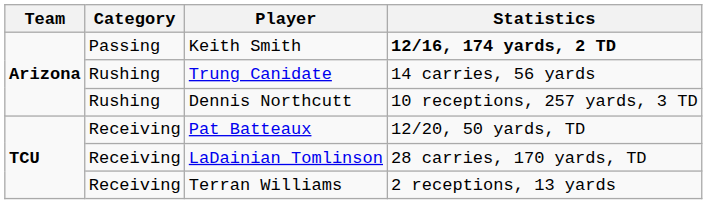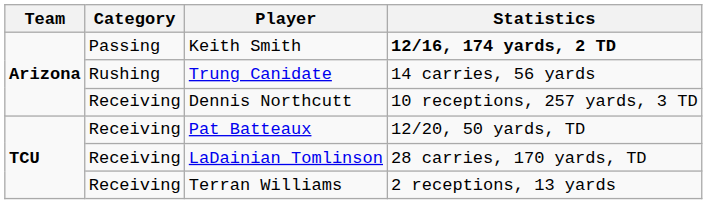Dennis Northcutt | Category: Rushing -> Receiving
